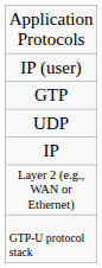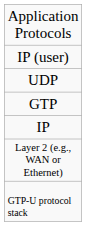row 3 | column 1: GTP -> UDP
row 4 | column 1: UDP -> GTP
